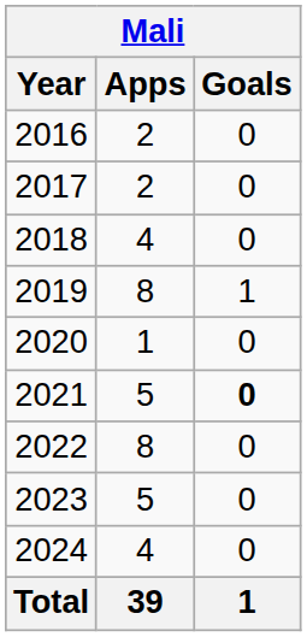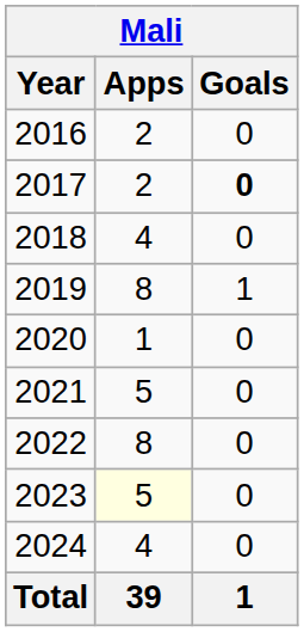2017 | Goals: normal -> bold
2021 | Goals: bold -> normal
2023 | Apps: no background -> lightyellow background
